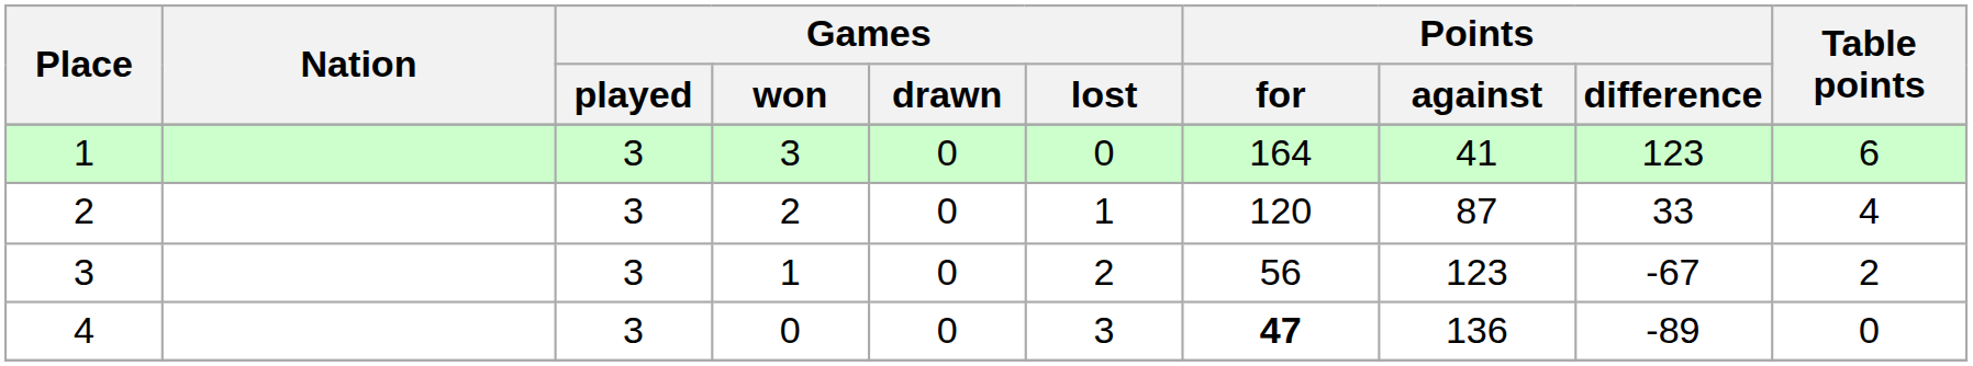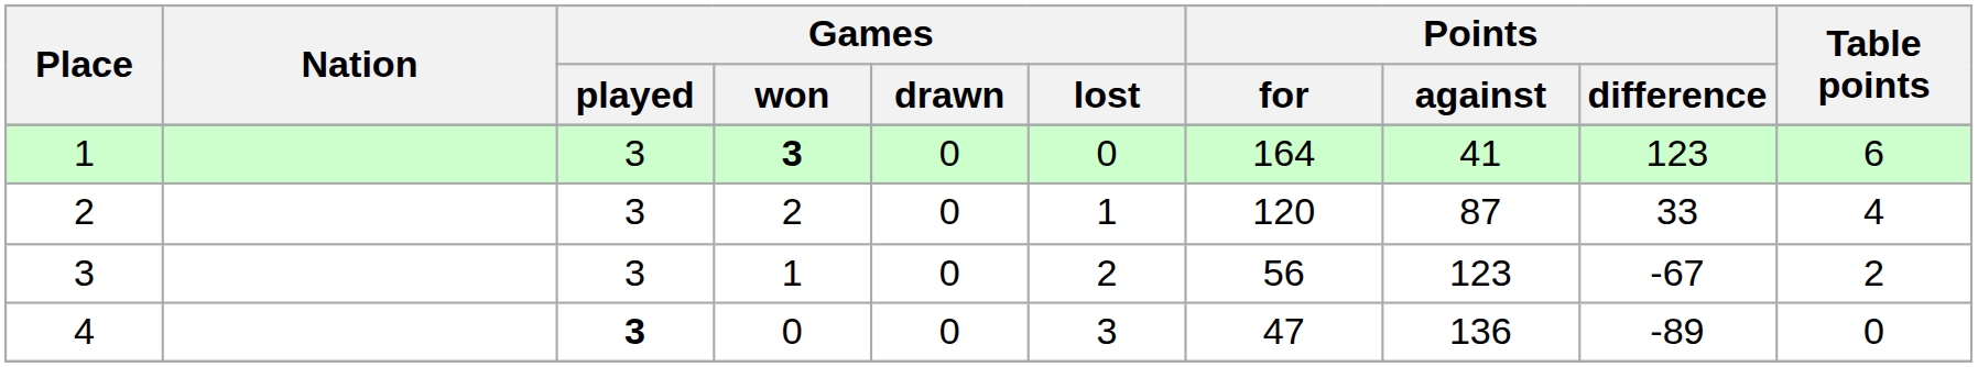row 3 | Games / won: normal -> bold
row 6 | Games / played: normal -> bold
row 6 | Points / for: bold -> normal
